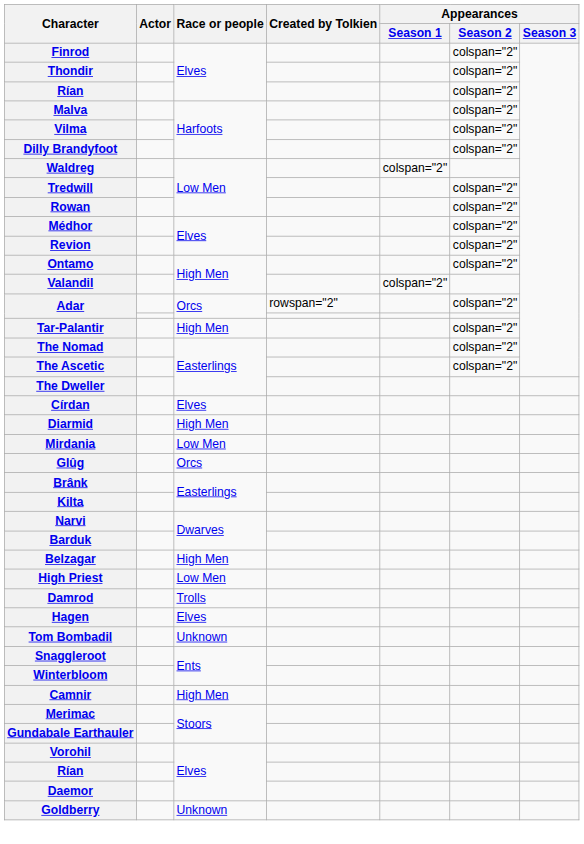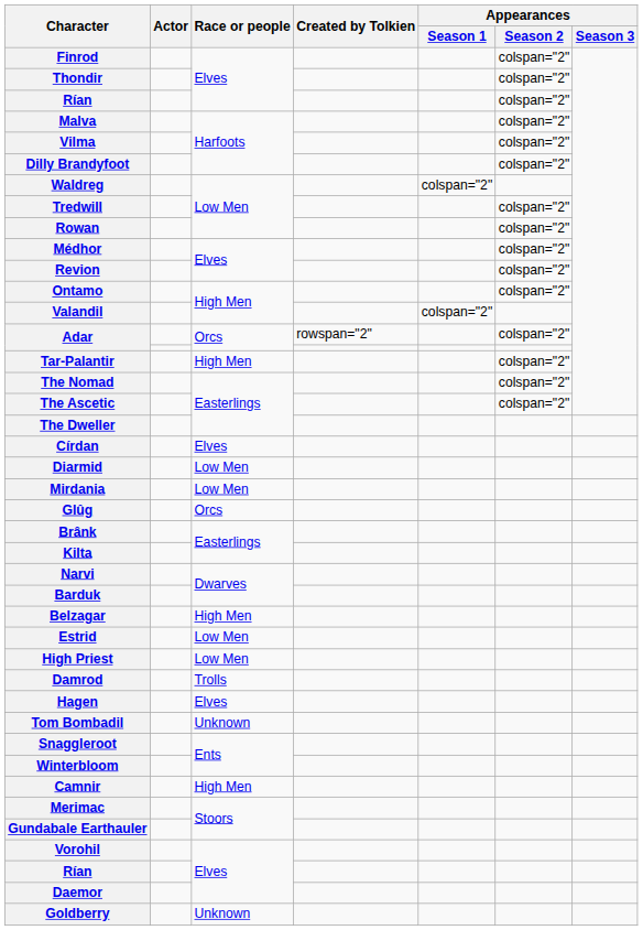Diarmid | Race or people: High Men -> Low Men
+ row: Estrid | Low Men
